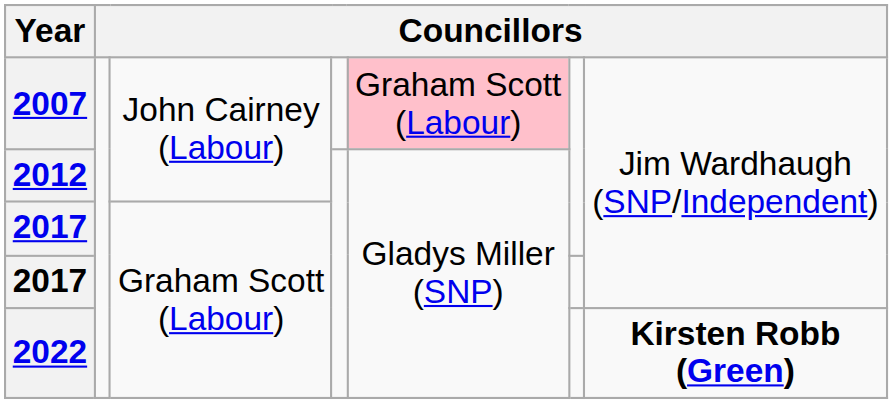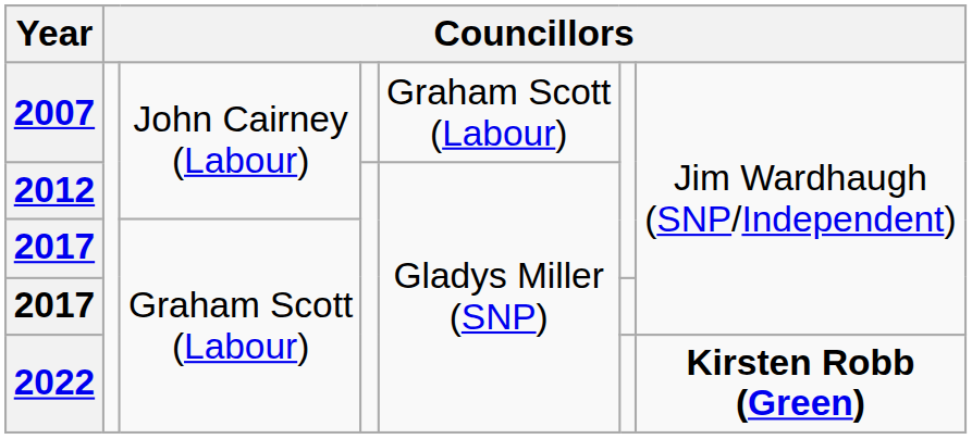2007 | column 5: pink background -> no background
